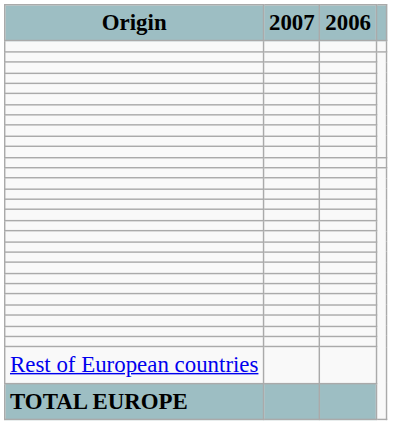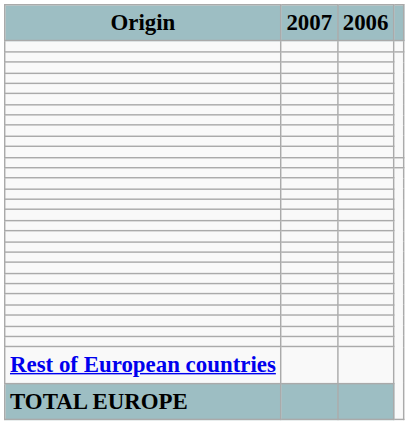Rest of European countries | Origin: normal -> bold
